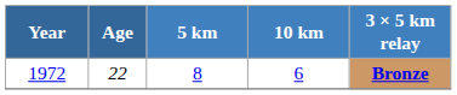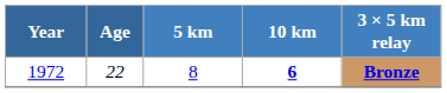1972 | 10 km: normal -> bold
